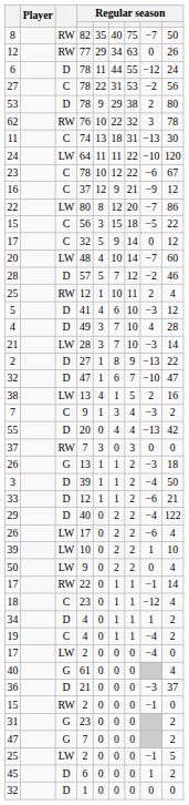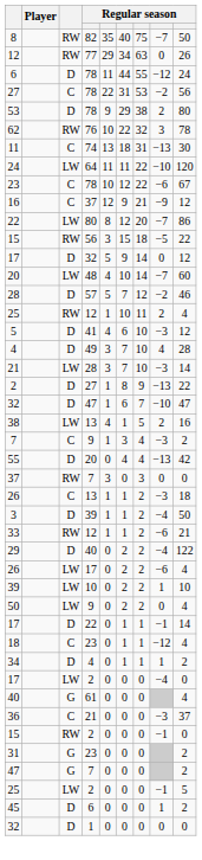15 / 56 | column 3: C -> RW
17 / 32 | column 3: C -> D
26 / 13 | column 3: G -> C
33 | column 3: D -> RW
17 / 22 | column 3: RW -> D
- row: 19 | C | 4 | 0 | 1 | 1 | −4 | 2
36 | column 3: D -> C
